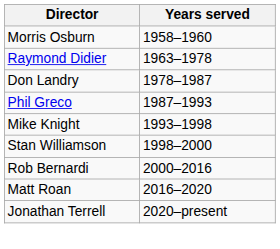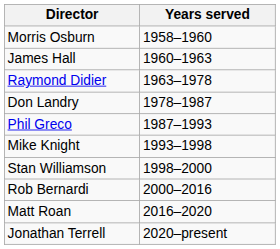+ row: James Hall | 1960–1963
